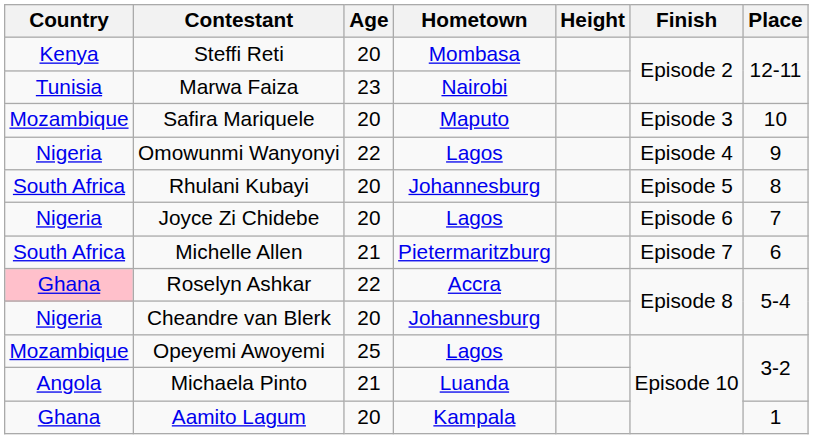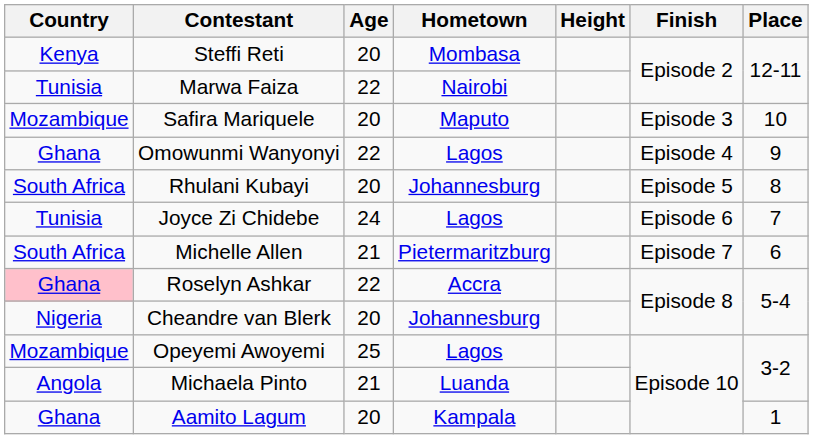Marwa Faiza | Age: 23 -> 22
Omowunmi Wanyonyi | Country: Nigeria -> Ghana
Joyce Zi Chidebe | Country: Nigeria -> Tunisia
Joyce Zi Chidebe | Age: 20 -> 24
